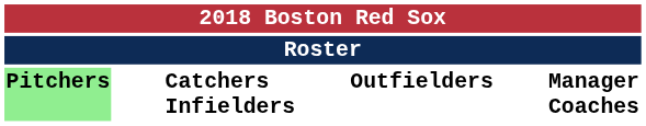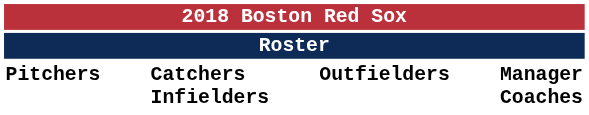Pitchers | column 1: lightgreen background -> no background
